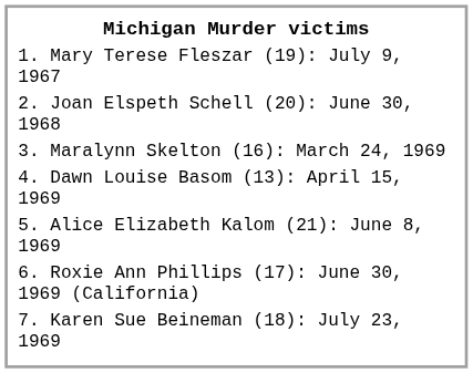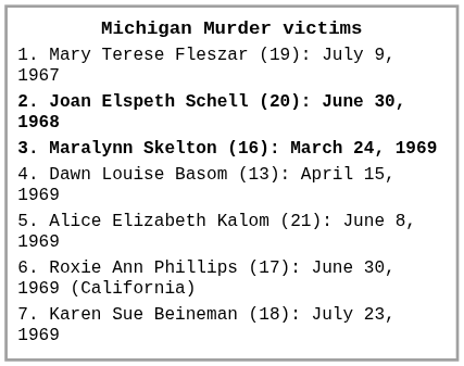row 3 | column 1: normal -> bold
row 4 | column 1: normal -> bold
